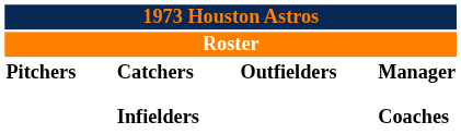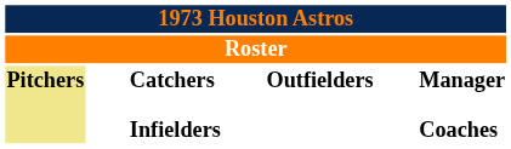Pitchers | column 1: no background -> khaki background
